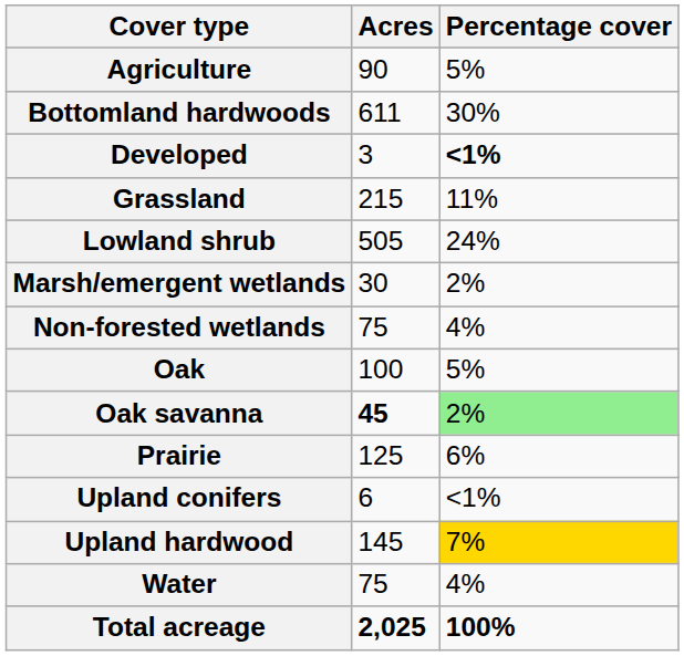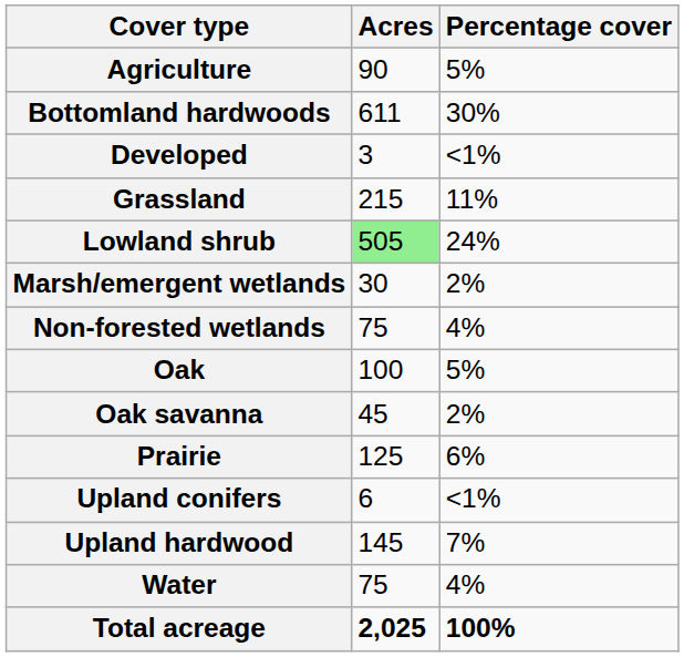Developed | Percentage cover: bold -> normal
Lowland shrub | Acres: no background -> lightgreen background
Oak savanna | Acres: bold -> normal
Oak savanna | Percentage cover: lightgreen background -> no background
Upland hardwood | Percentage cover: gold background -> no background
